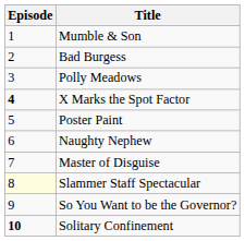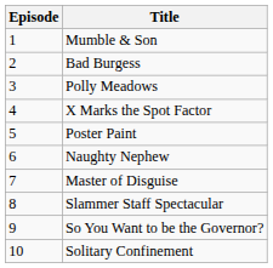X Marks the Spot Factor | Episode: bold -> normal
Slammer Staff Spectacular | Episode: lightyellow background -> no background
Solitary Confinement | Episode: bold -> normal
